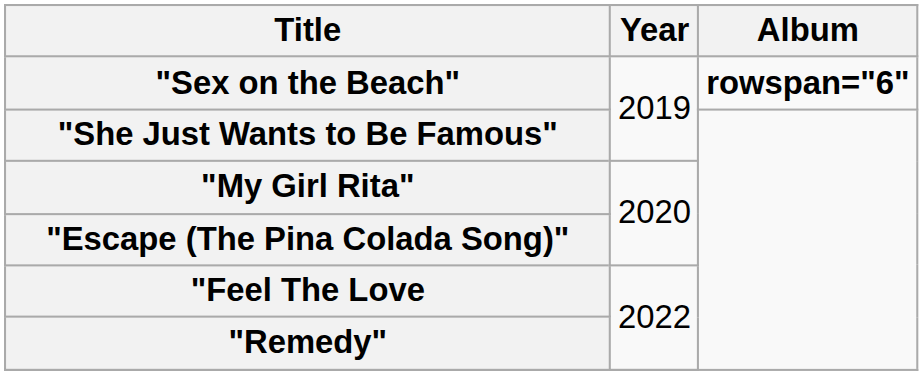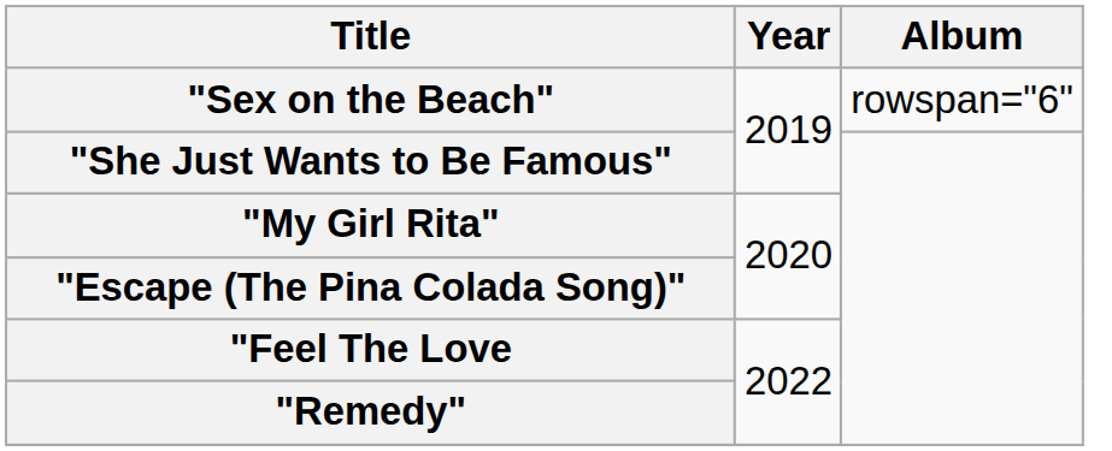"Sex on the Beach" | Album: bold -> normal
